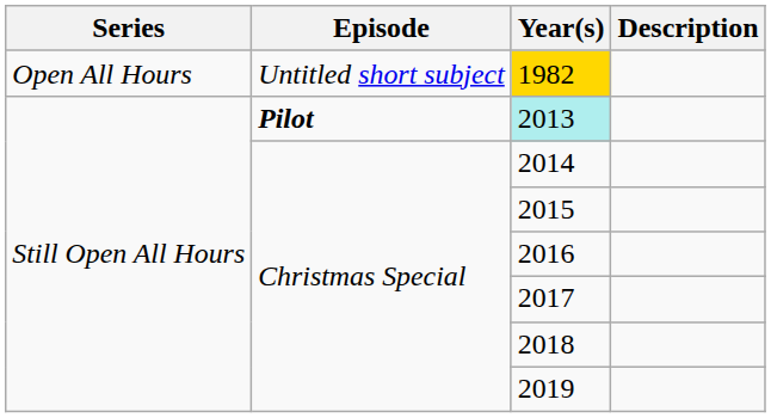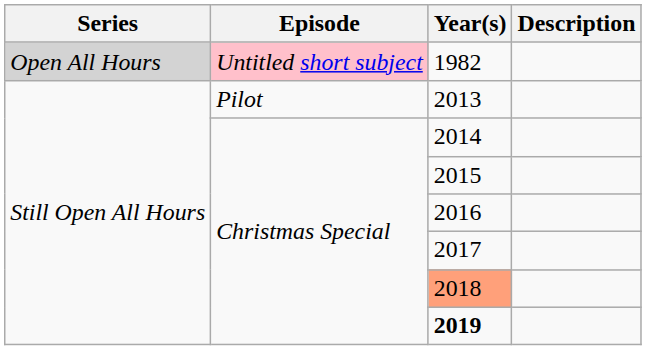row 2 | Series: no background -> lightgrey background
row 2 | Episode: no background -> pink background
row 2 | Year(s): gold background -> no background
row 3 | Episode: bold -> normal
row 3 | Year(s): paleturquoise background -> no background
row 8 | Year(s): no background -> lightsalmon background
row 9 | Year(s): normal -> bold
